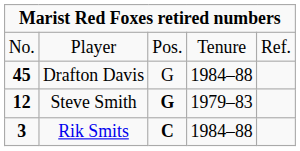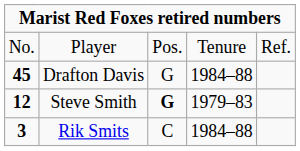Rik Smits | column 3: bold -> normal
